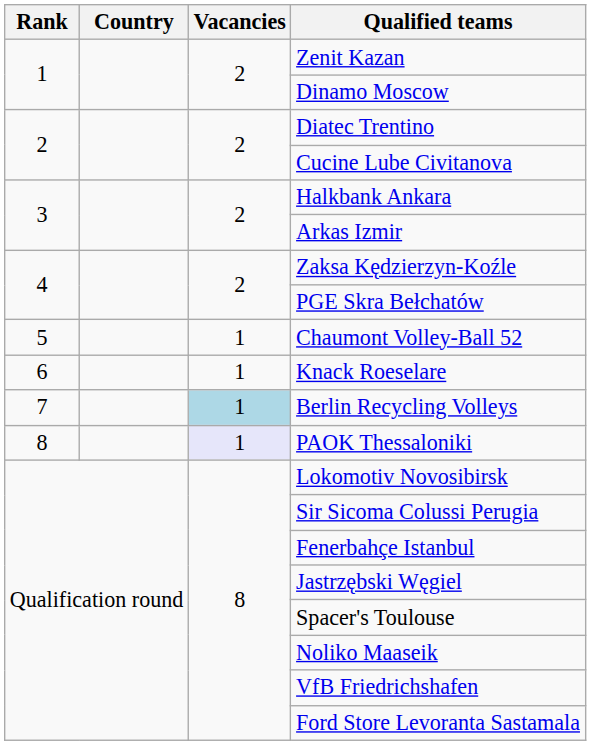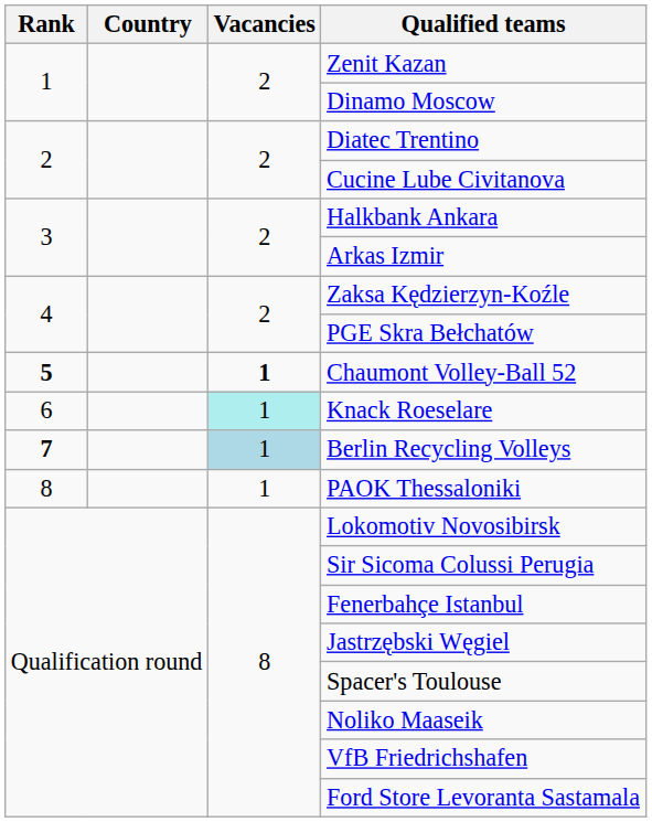Chaumont Volley-Ball 52 | Rank: normal -> bold
Chaumont Volley-Ball 52 | Vacancies: normal -> bold
Knack Roeselare | Vacancies: no background -> paleturquoise background
Berlin Recycling Volleys | Rank: normal -> bold
PAOK Thessaloniki | Vacancies: lavender background -> no background
